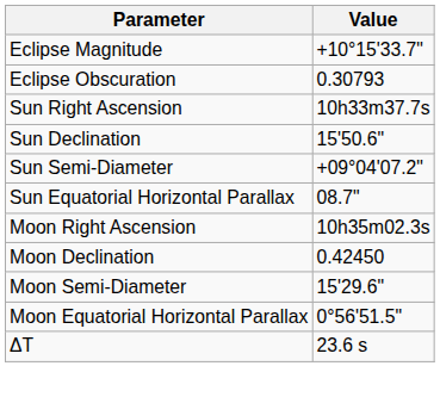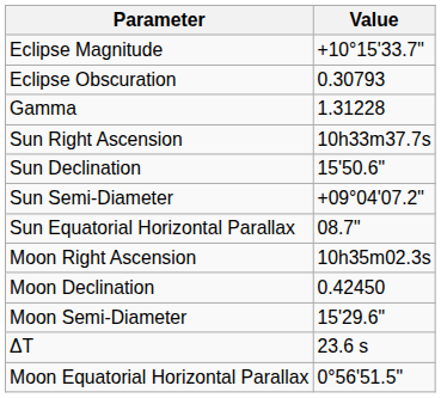+ row: Gamma | 1.31228
rows swapped: Moon Equatorial Horizontal Parallax <-> ΔT
